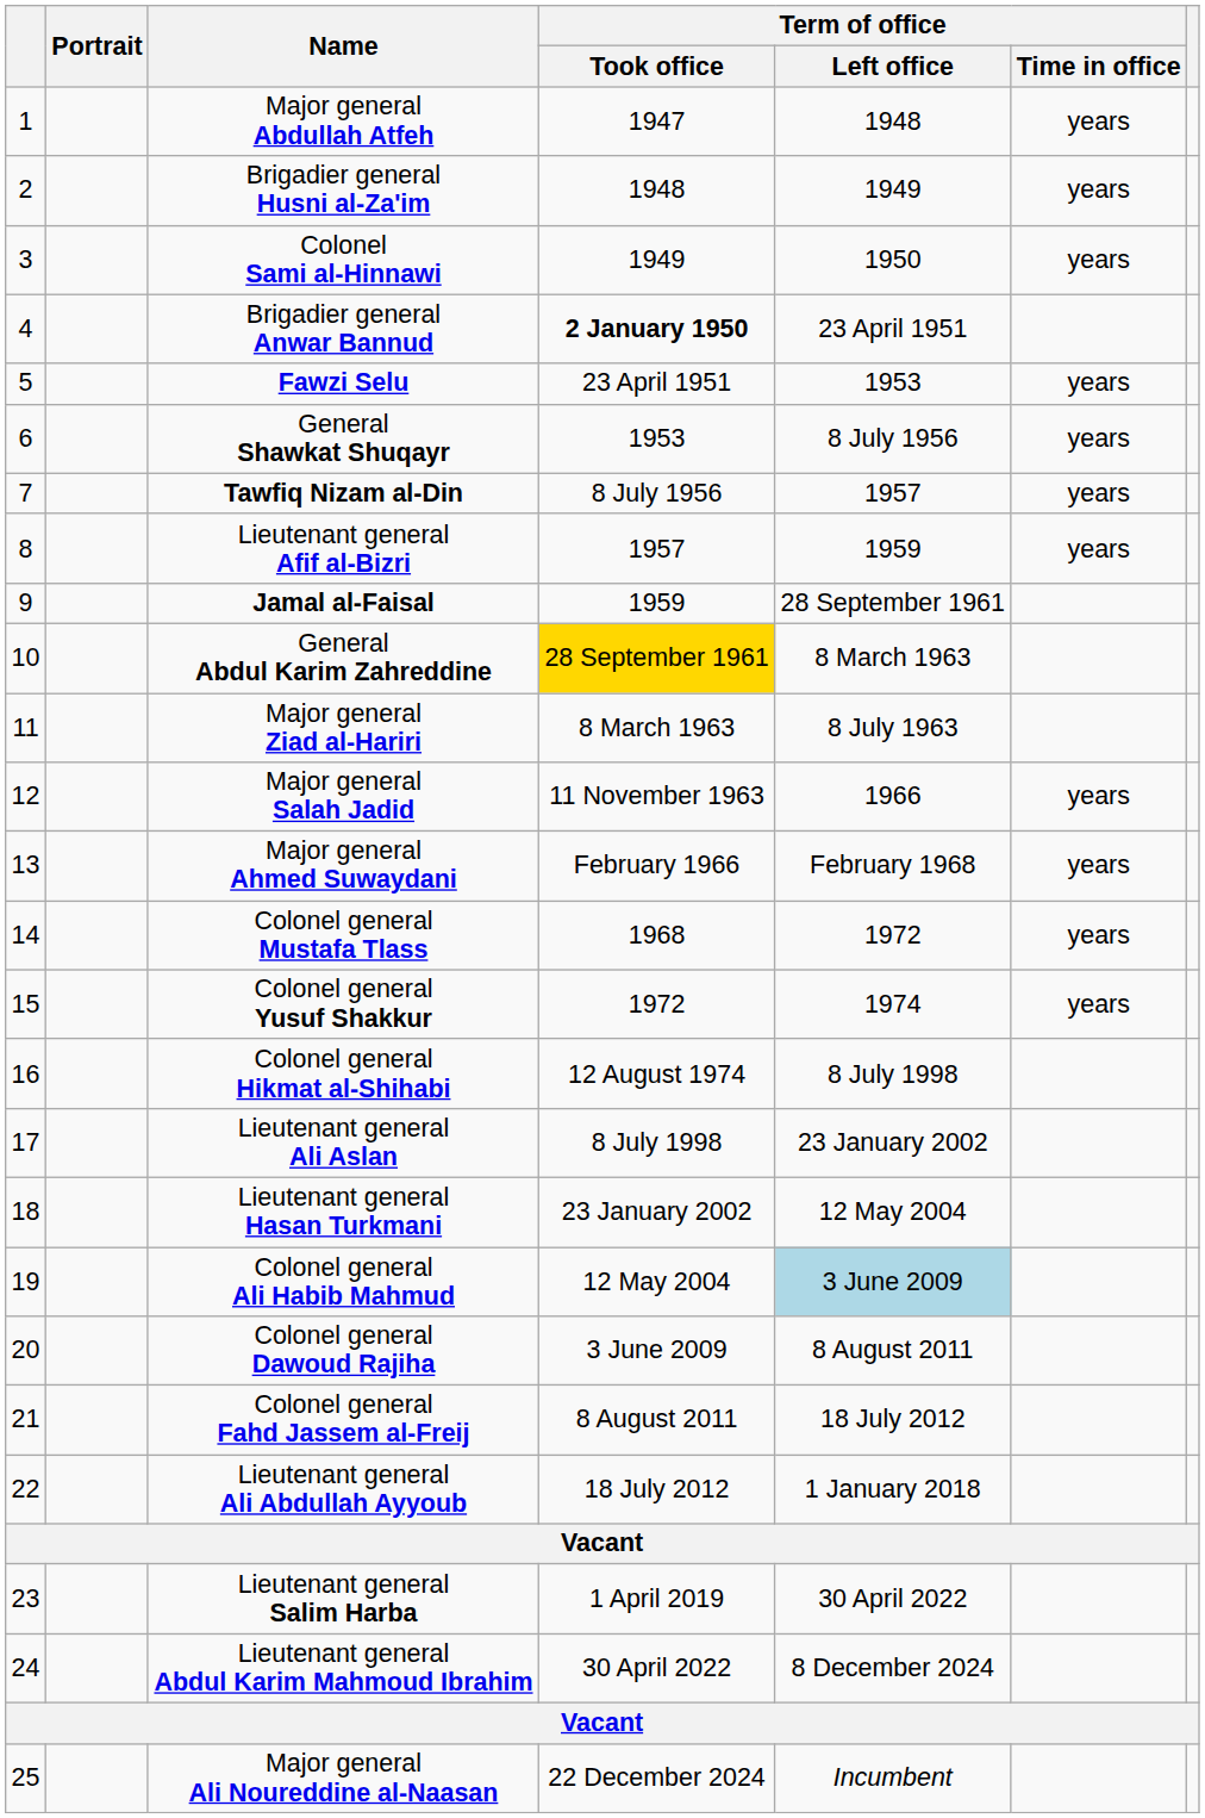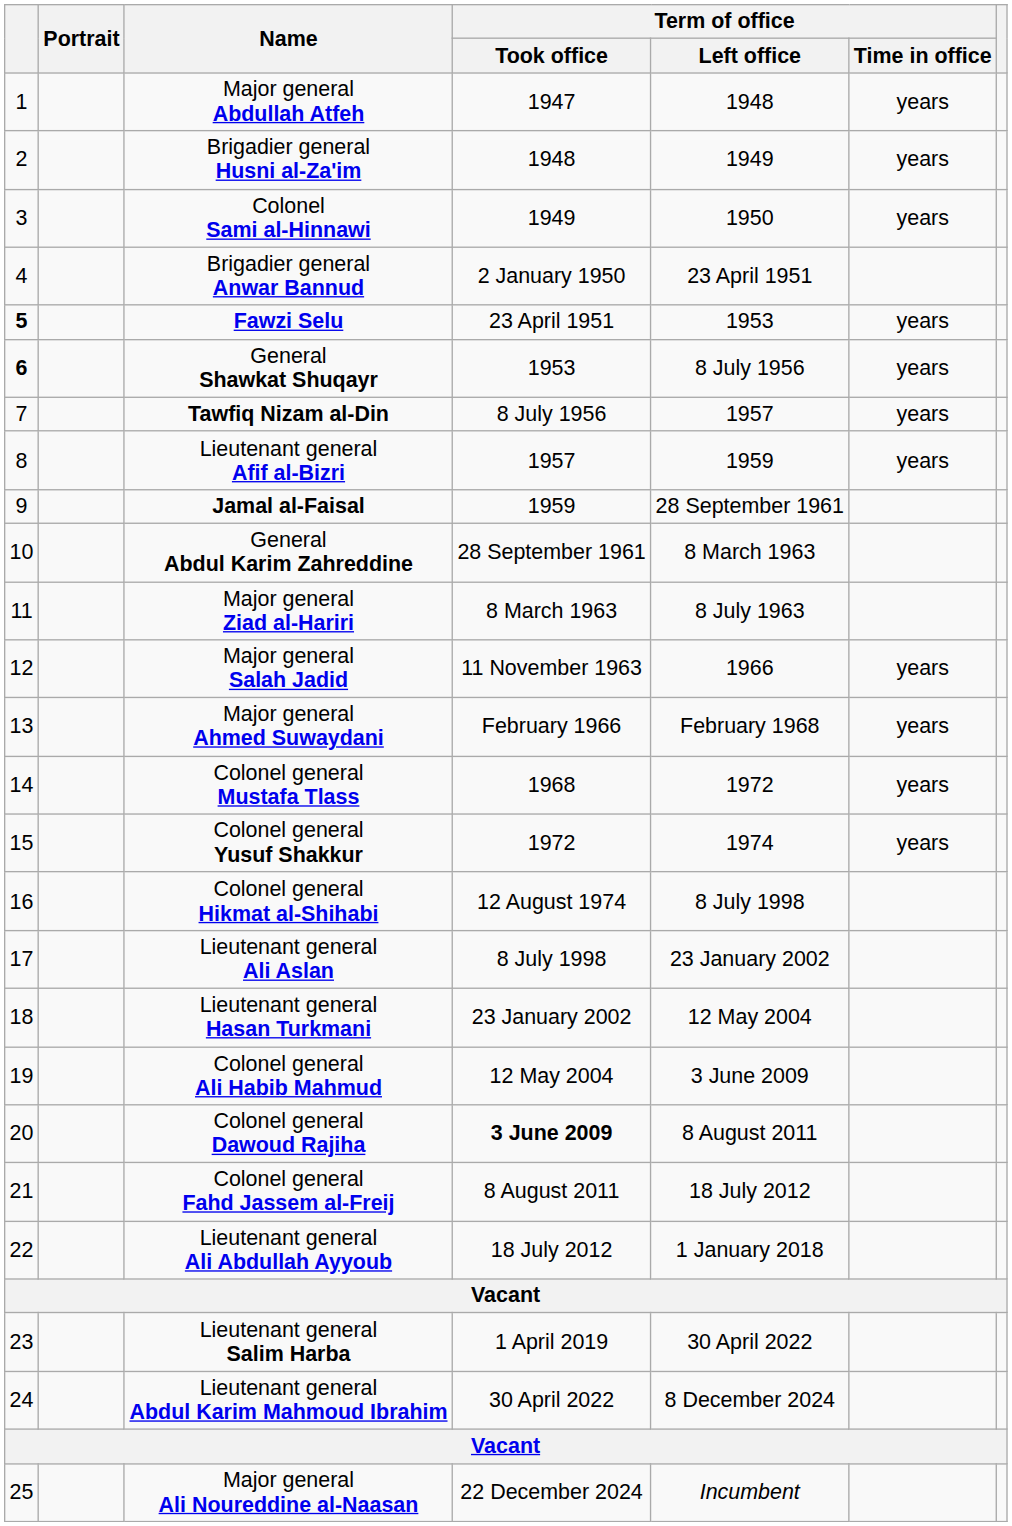Brigadier general Anwar Bannud | Term of office / Took office: bold -> normal
Fawzi Selu | column 1: normal -> bold
General Shawkat Shuqayr | column 1: normal -> bold
General Abdul Karim Zahreddine | Term of office / Took office: gold background -> no background
Colonel general Ali Habib Mahmud | Term of office / Left office: lightblue background -> no background
Colonel general Dawoud Rajiha | Term of office / Took office: normal -> bold
